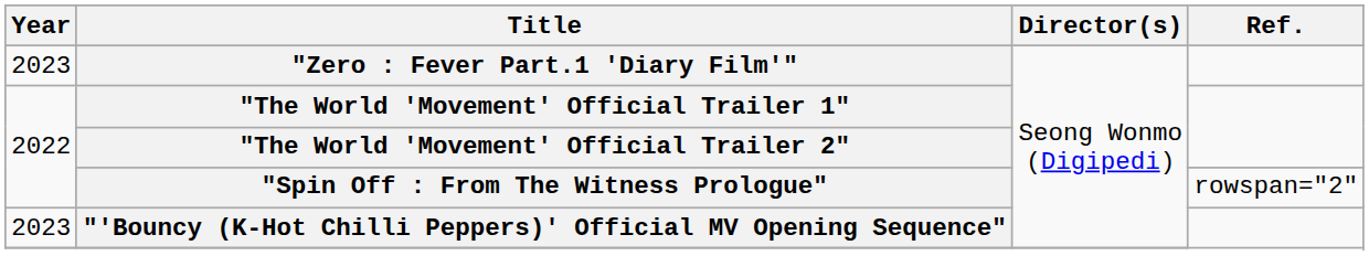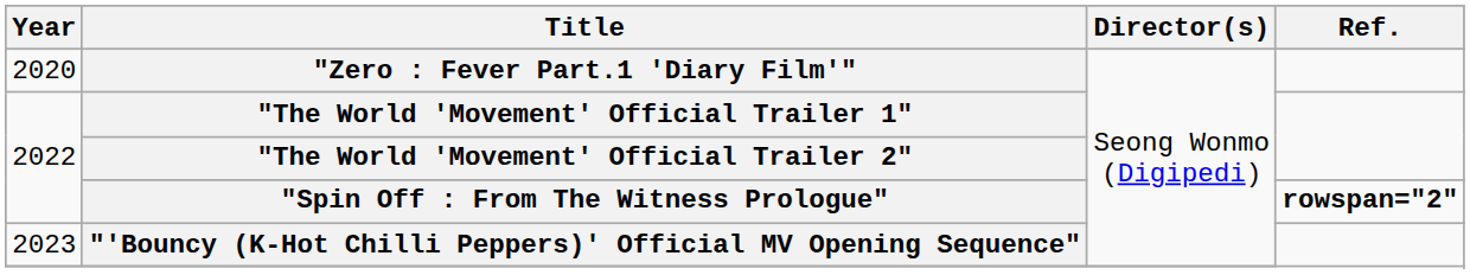"Zero : Fever Part.1 'Diary Film'" | Year: 2023 -> 2020
"Spin Off : From The Witness Prologue" | Ref.: normal -> bold
